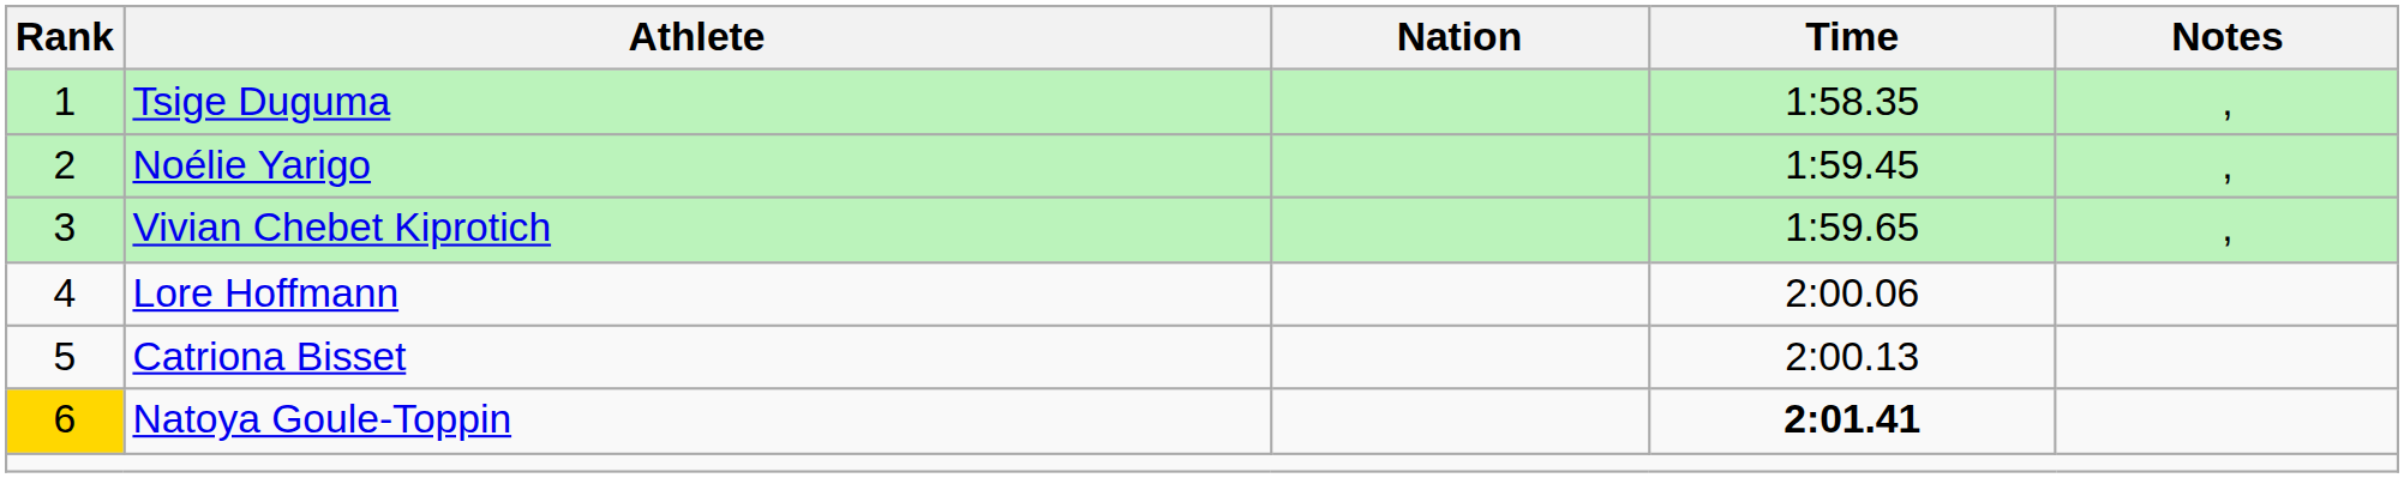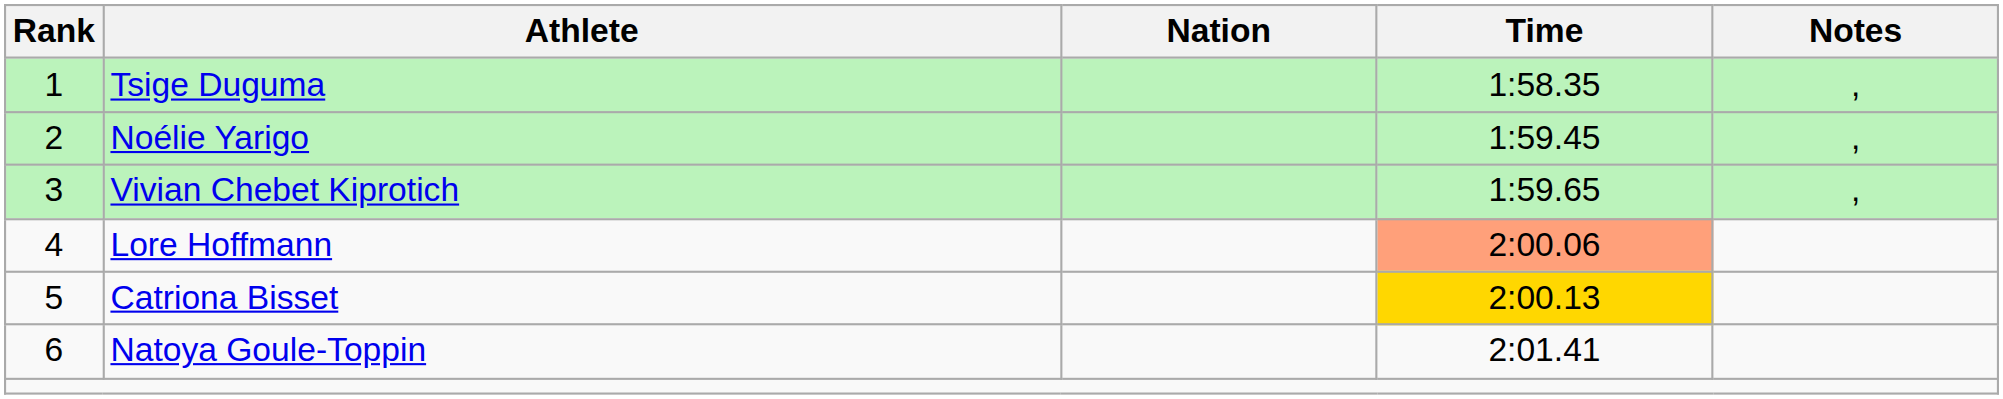Lore Hoffmann | Time: no background -> lightsalmon background
Catriona Bisset | Time: no background -> gold background
Natoya Goule-Toppin | Rank: gold background -> no background
Natoya Goule-Toppin | Time: bold -> normal
